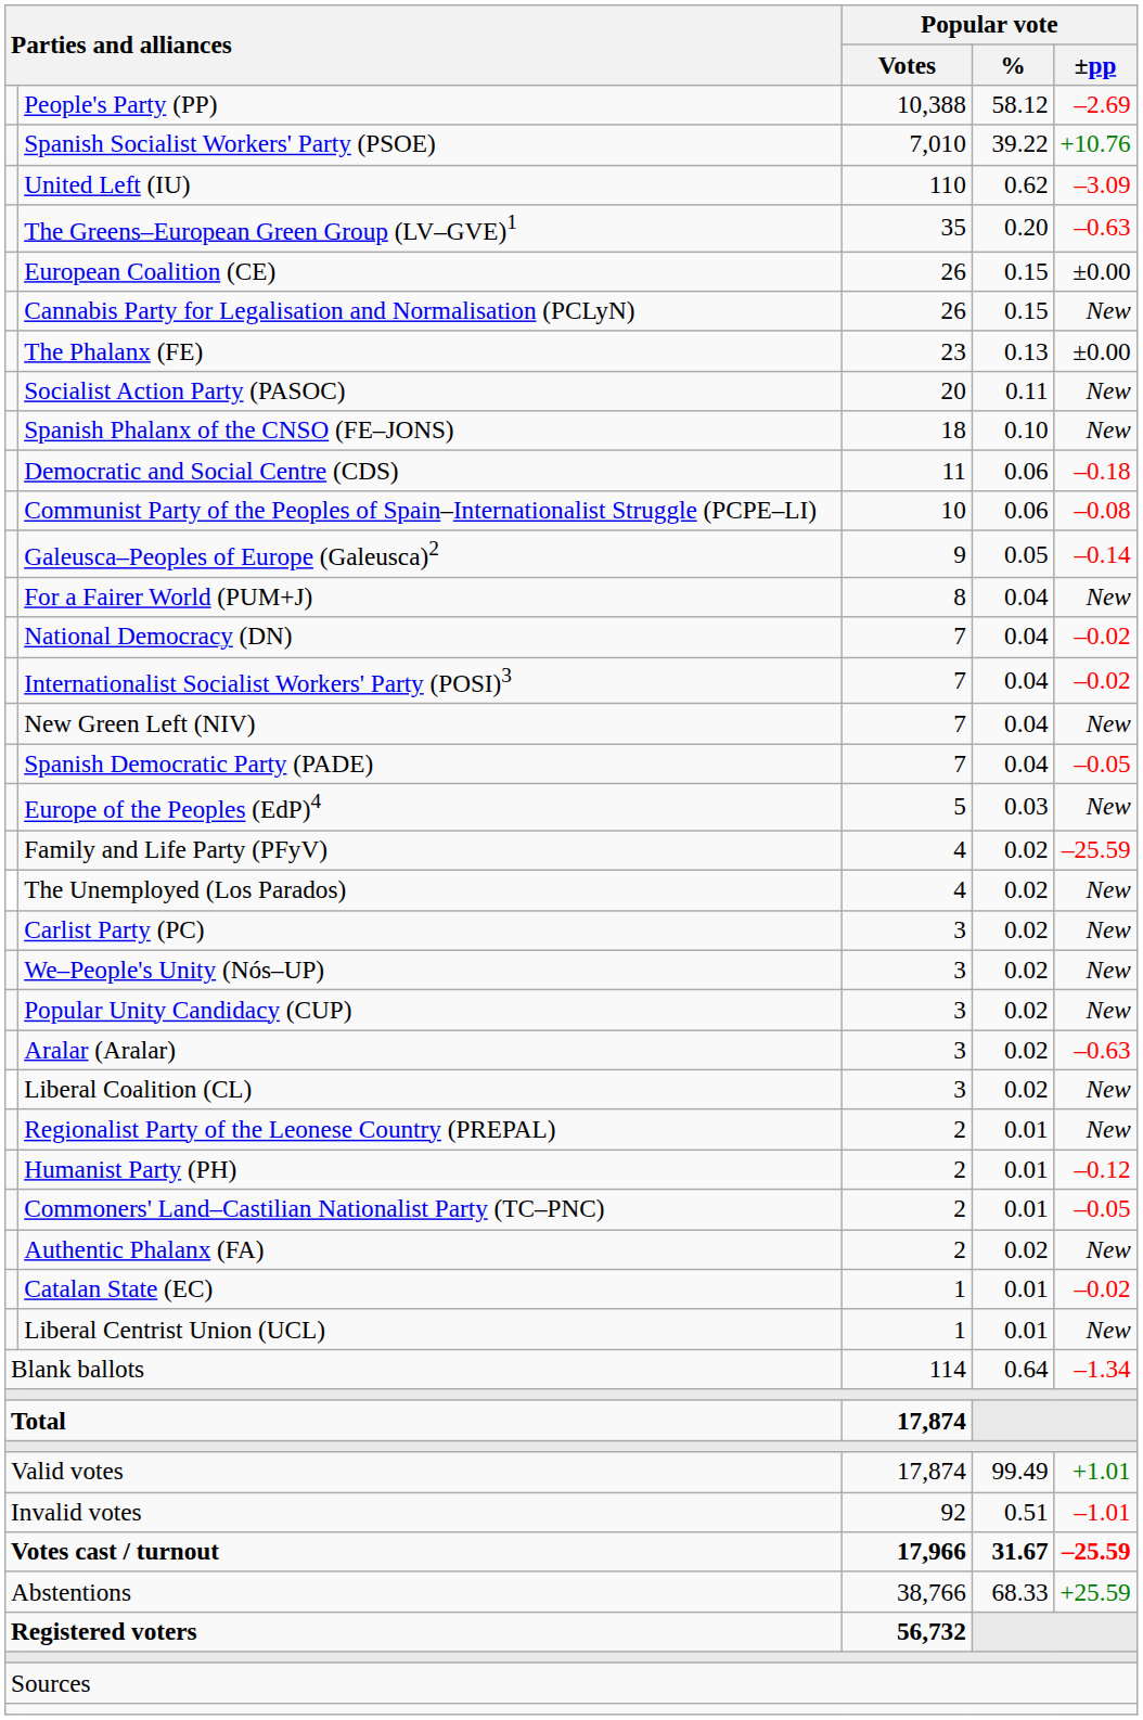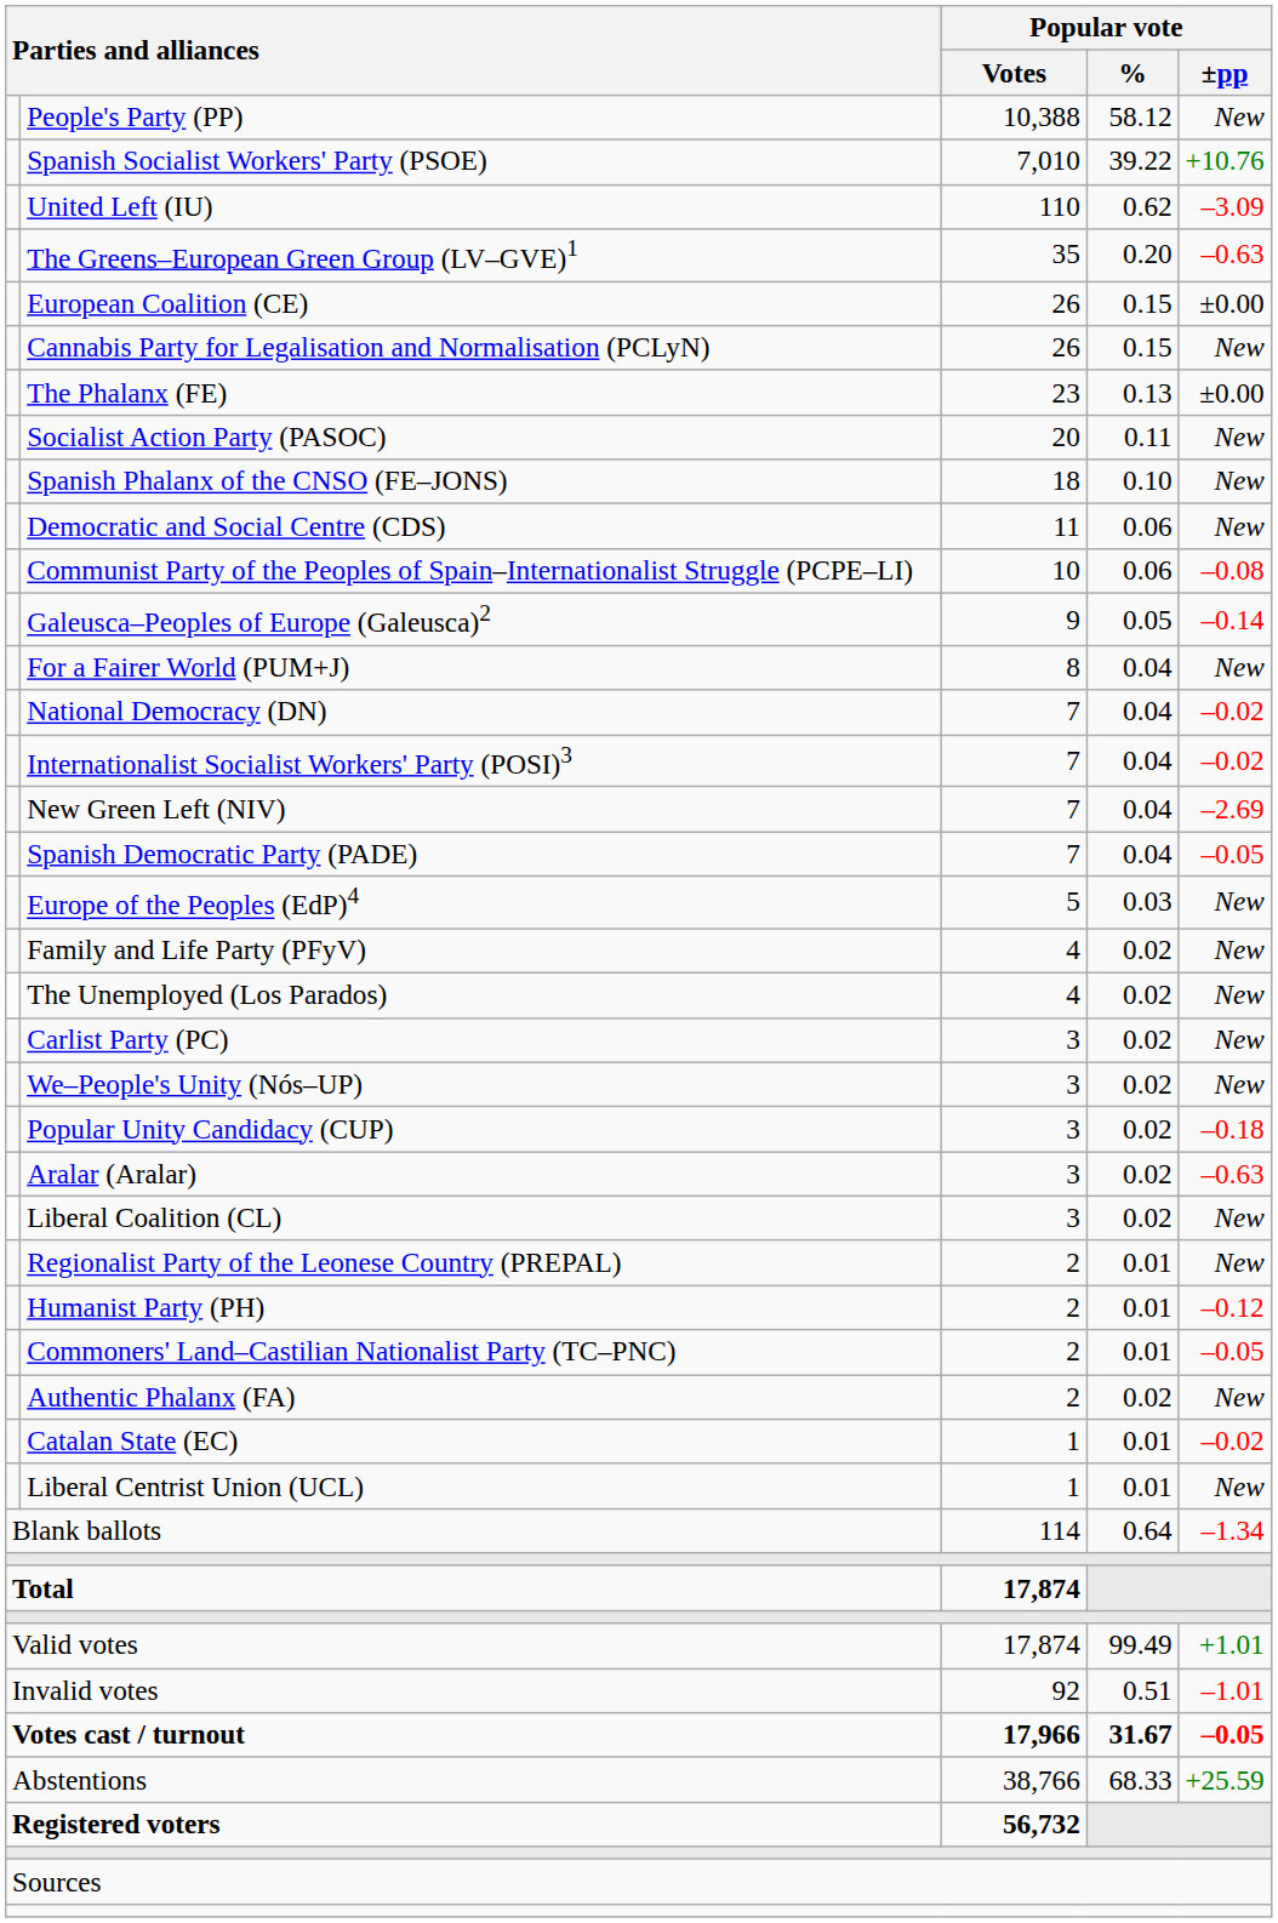People's Party (PP) | Popular vote / ±pp: –2.69 -> New
Democratic and Social Centre (CDS) | Popular vote / ±pp: –0.18 -> New
New Green Left (NIV) | Popular vote / ±pp: New -> –2.69
Family and Life Party (PFyV) | Popular vote / ±pp: –25.59 -> New
Popular Unity Candidacy (CUP) | Popular vote / ±pp: New -> –0.18
Votes cast / turnout | Popular vote / ±pp: –25.59 -> –0.05
